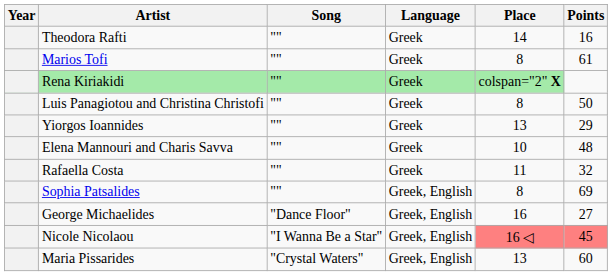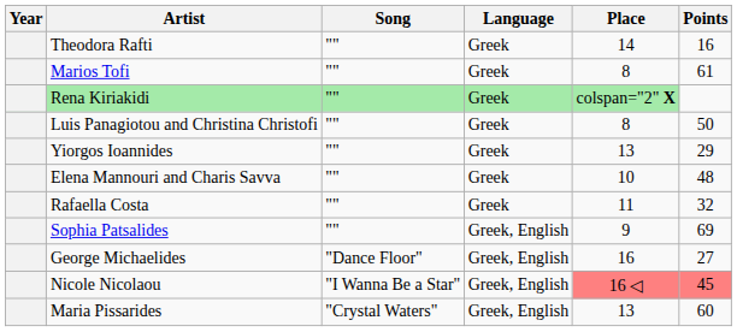Sophia Patsalides | Place: 8 -> 9
